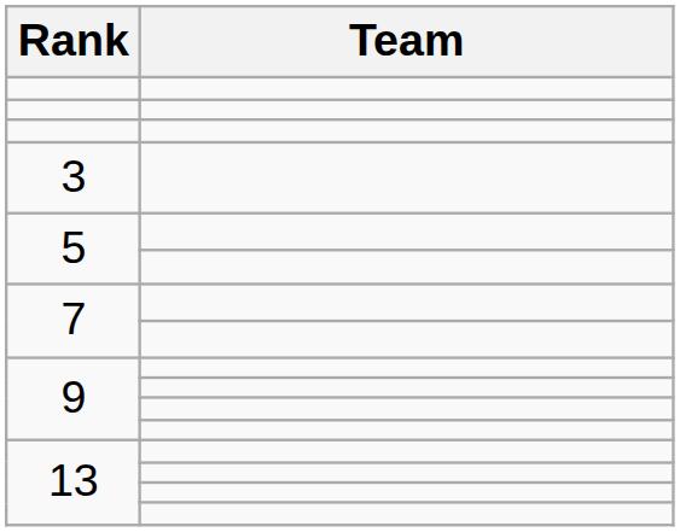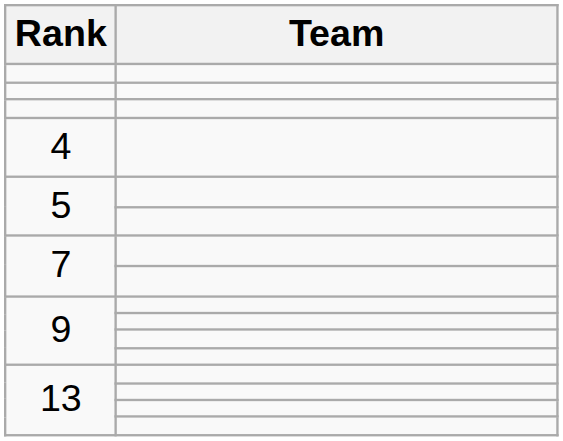row 5 | Rank: 3 -> 4
